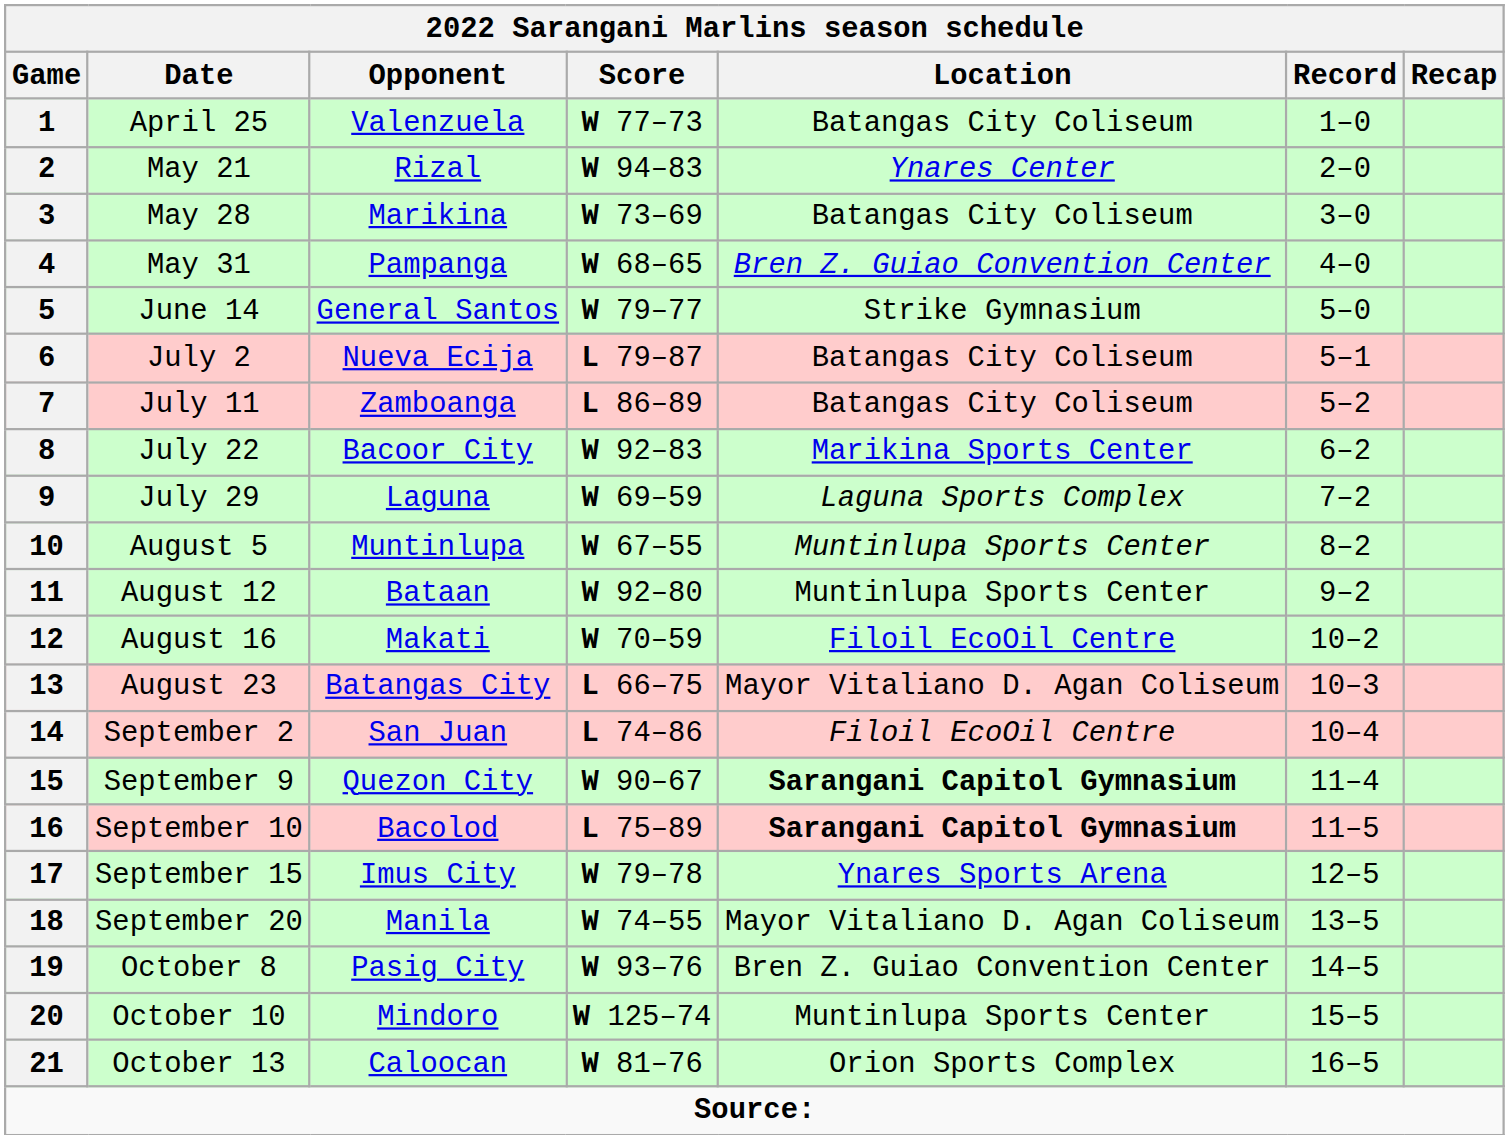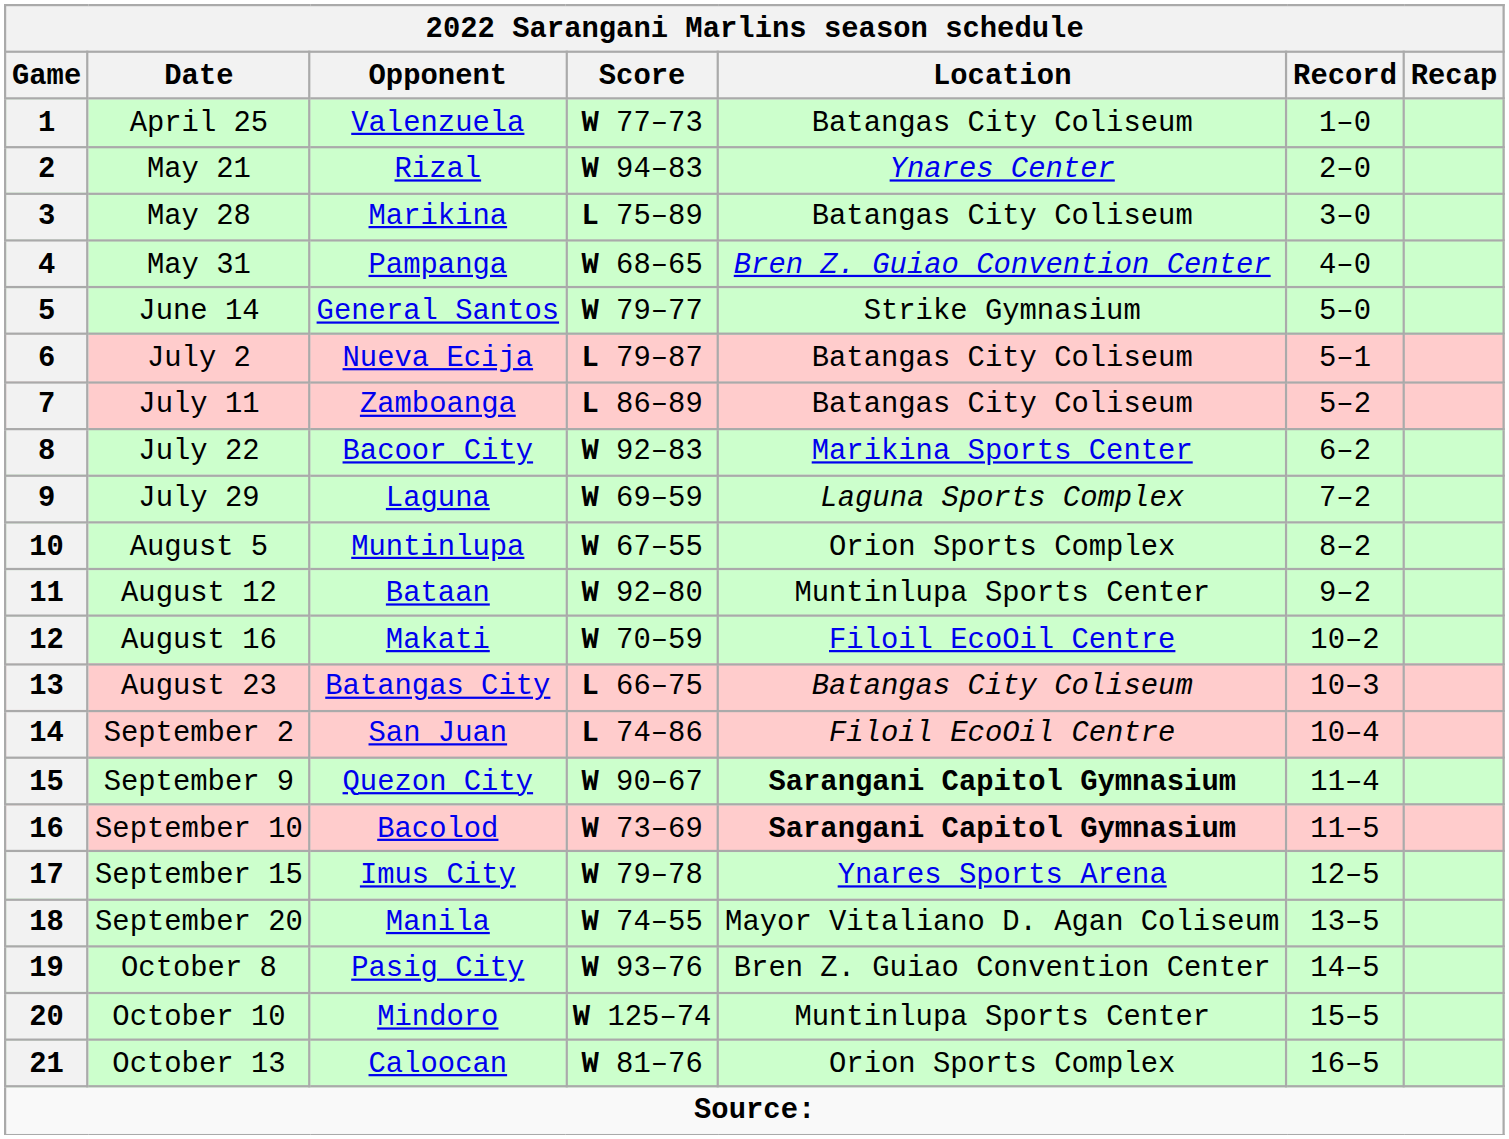3 | Score: W 73–69 -> L 75–89
10 | Location: Muntinlupa Sports Center -> Orion Sports Complex
13 | Location: Mayor Vitaliano D. Agan Coliseum -> Batangas City Coliseum
16 | Score: L 75–89 -> W 73–69
